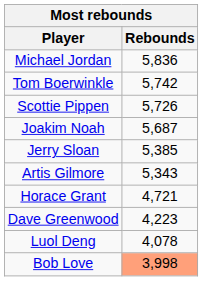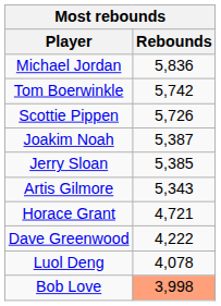Joakim Noah | Rebounds: 5,687 -> 5,387
Dave Greenwood | Rebounds: 4,223 -> 4,222
